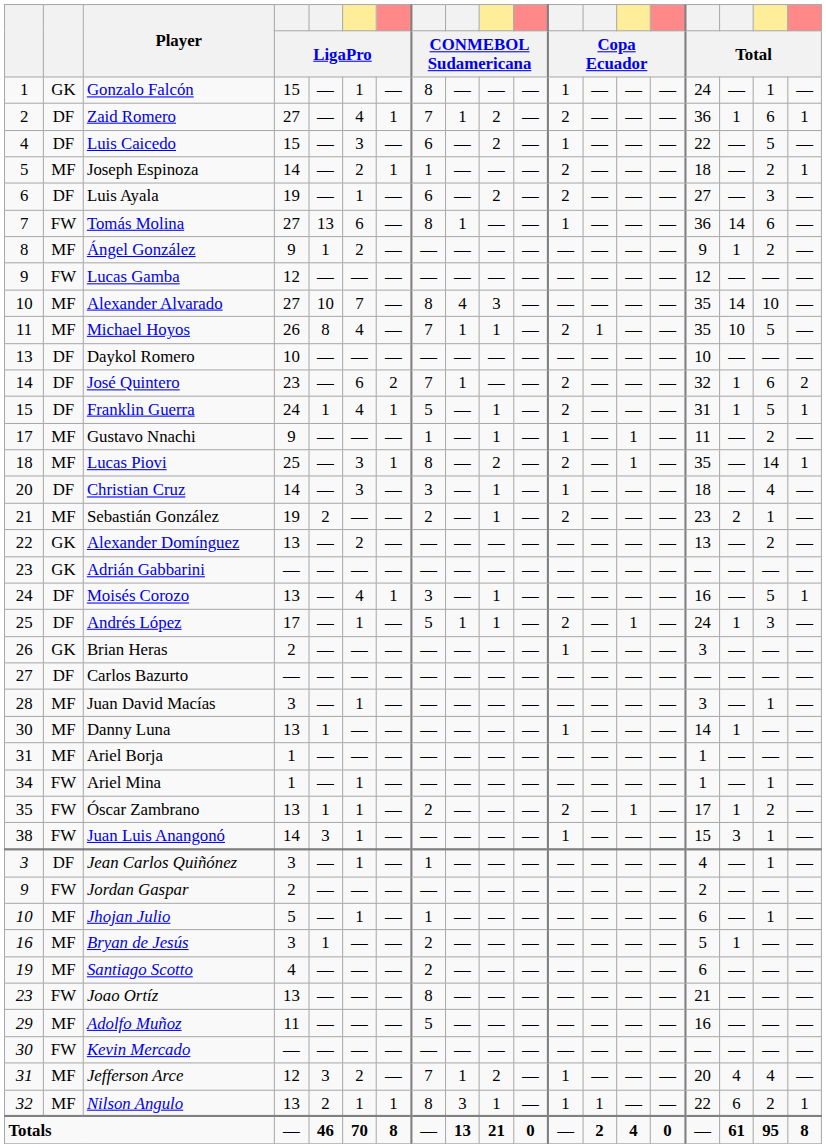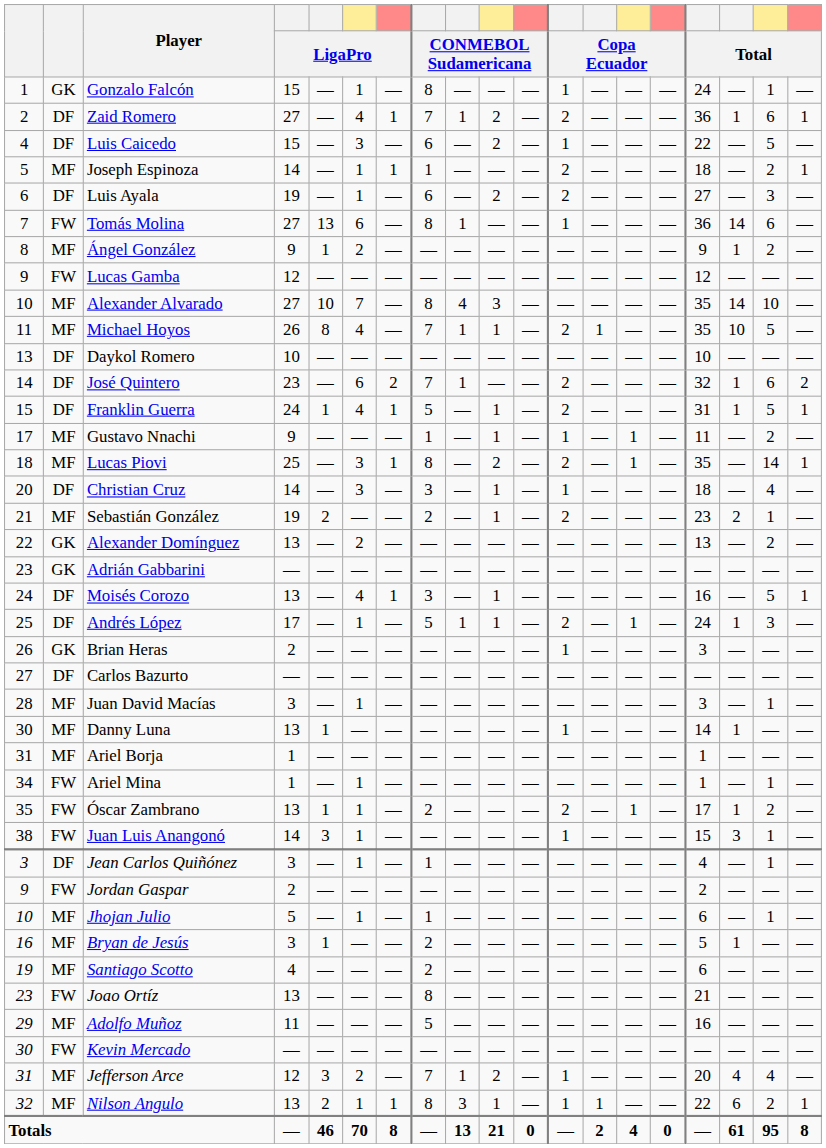Joseph Espinoza | column 6: 2 -> 1
